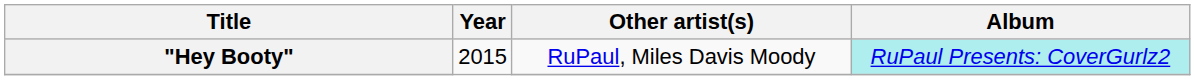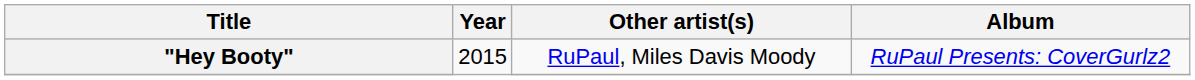"Hey Booty" | Album: paleturquoise background -> no background
